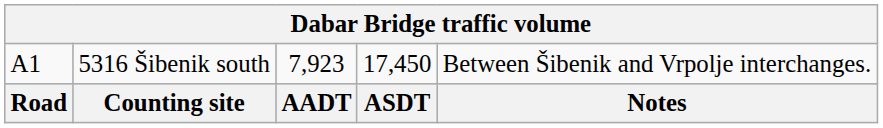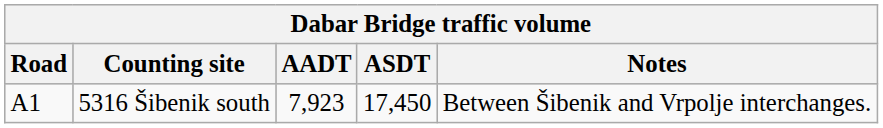rows swapped: Road <-> A1
